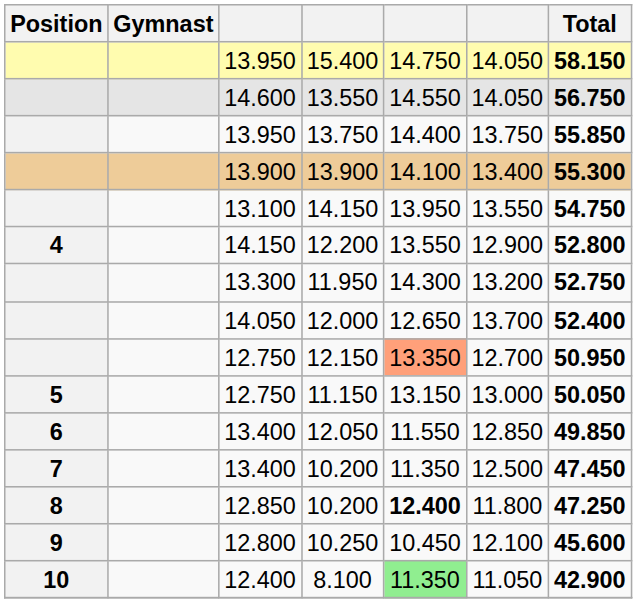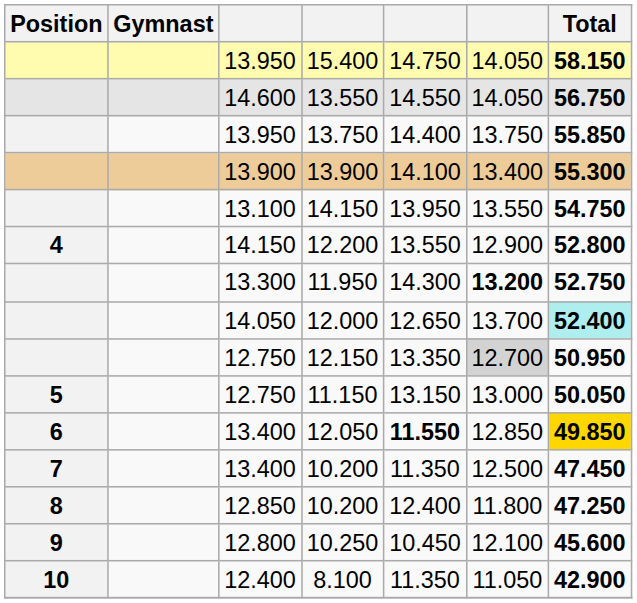11.950 | column 6: normal -> bold
12.000 | Total: no background -> paleturquoise background
12.150 | column 5: lightsalmon background -> no background
12.150 | column 6: no background -> lightgrey background
12.050 | column 5: normal -> bold
12.050 | Total: no background -> gold background
12.850 / 10.200 | column 5: bold -> normal
8.100 | column 5: lightgreen background -> no background
